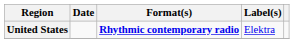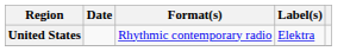United States | Format(s): bold -> normal
